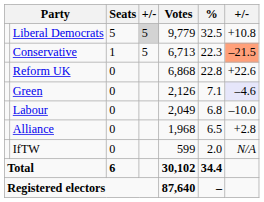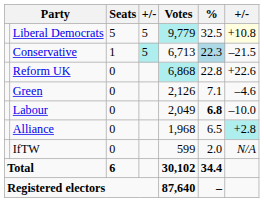Liberal Democrats | column 4: lightgrey background -> no background
Liberal Democrats | Votes: no background -> paleturquoise background
Liberal Democrats | column 7: no background -> lightyellow background
Conservative | column 4: no background -> paleturquoise background
Conservative | %: no background -> lightblue background
Conservative | column 7: lightsalmon background -> no background
Reform UK | Votes: no background -> paleturquoise background
Green | column 7: lavender background -> no background
Labour | %: normal -> bold
Alliance | column 7: no background -> paleturquoise background
